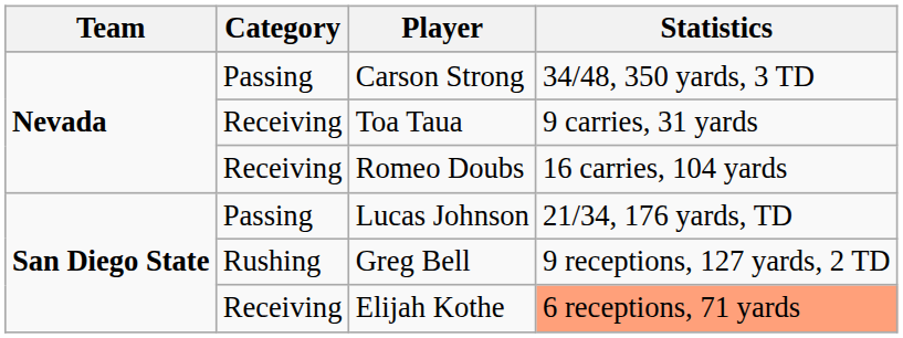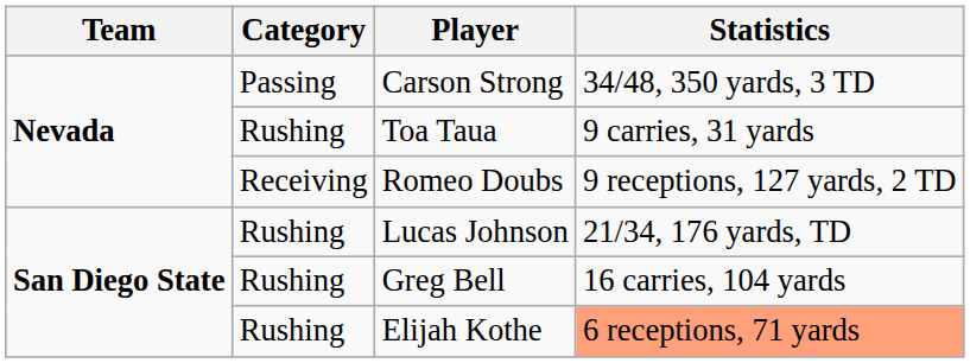Toa Taua | Category: Receiving -> Rushing
Romeo Doubs | Statistics: 16 carries, 104 yards -> 9 receptions, 127 yards, 2 TD
Lucas Johnson | Category: Passing -> Rushing
Greg Bell | Statistics: 9 receptions, 127 yards, 2 TD -> 16 carries, 104 yards
Elijah Kothe | Category: Receiving -> Rushing
